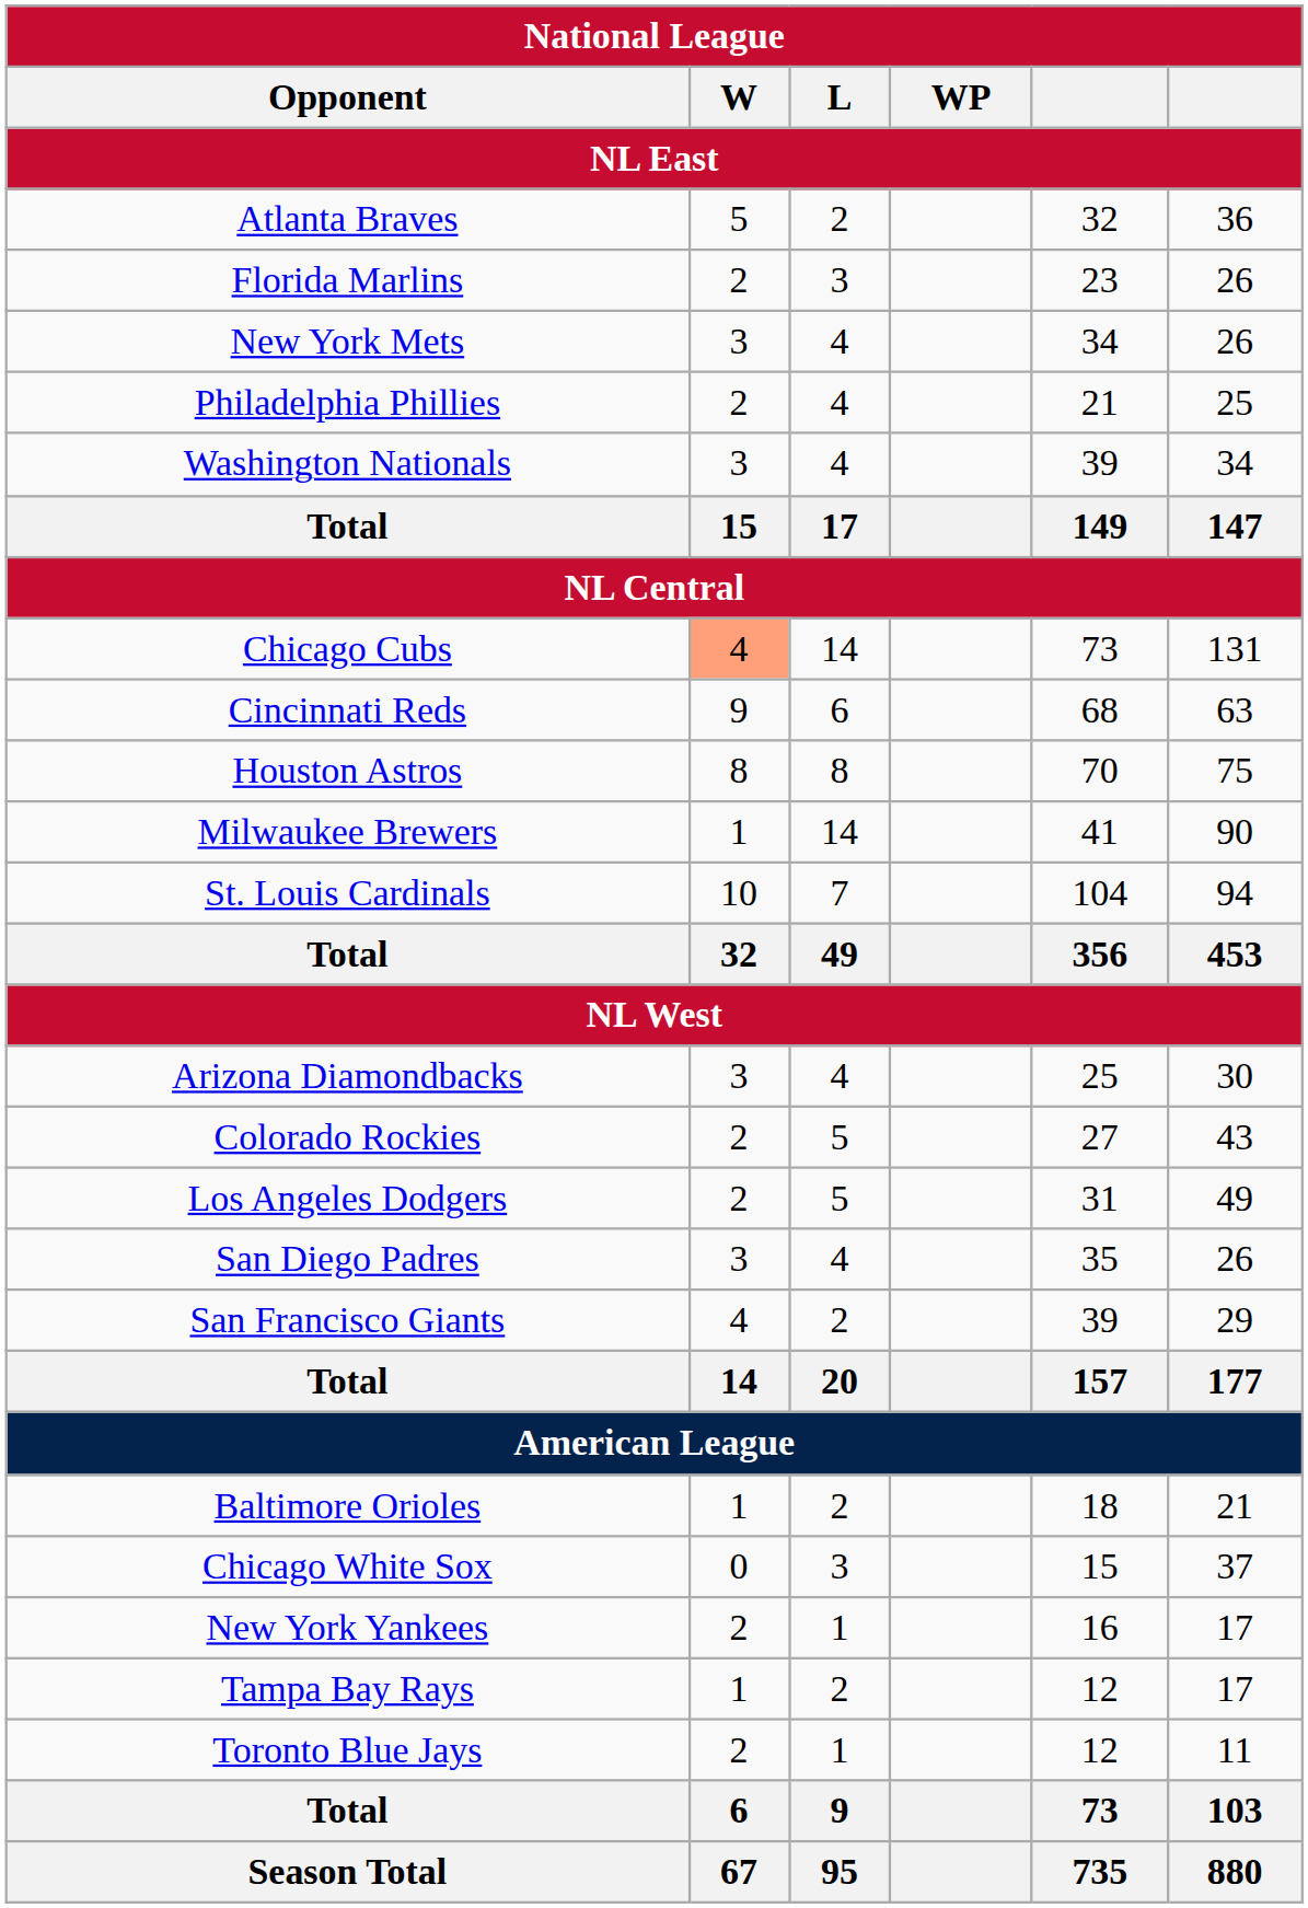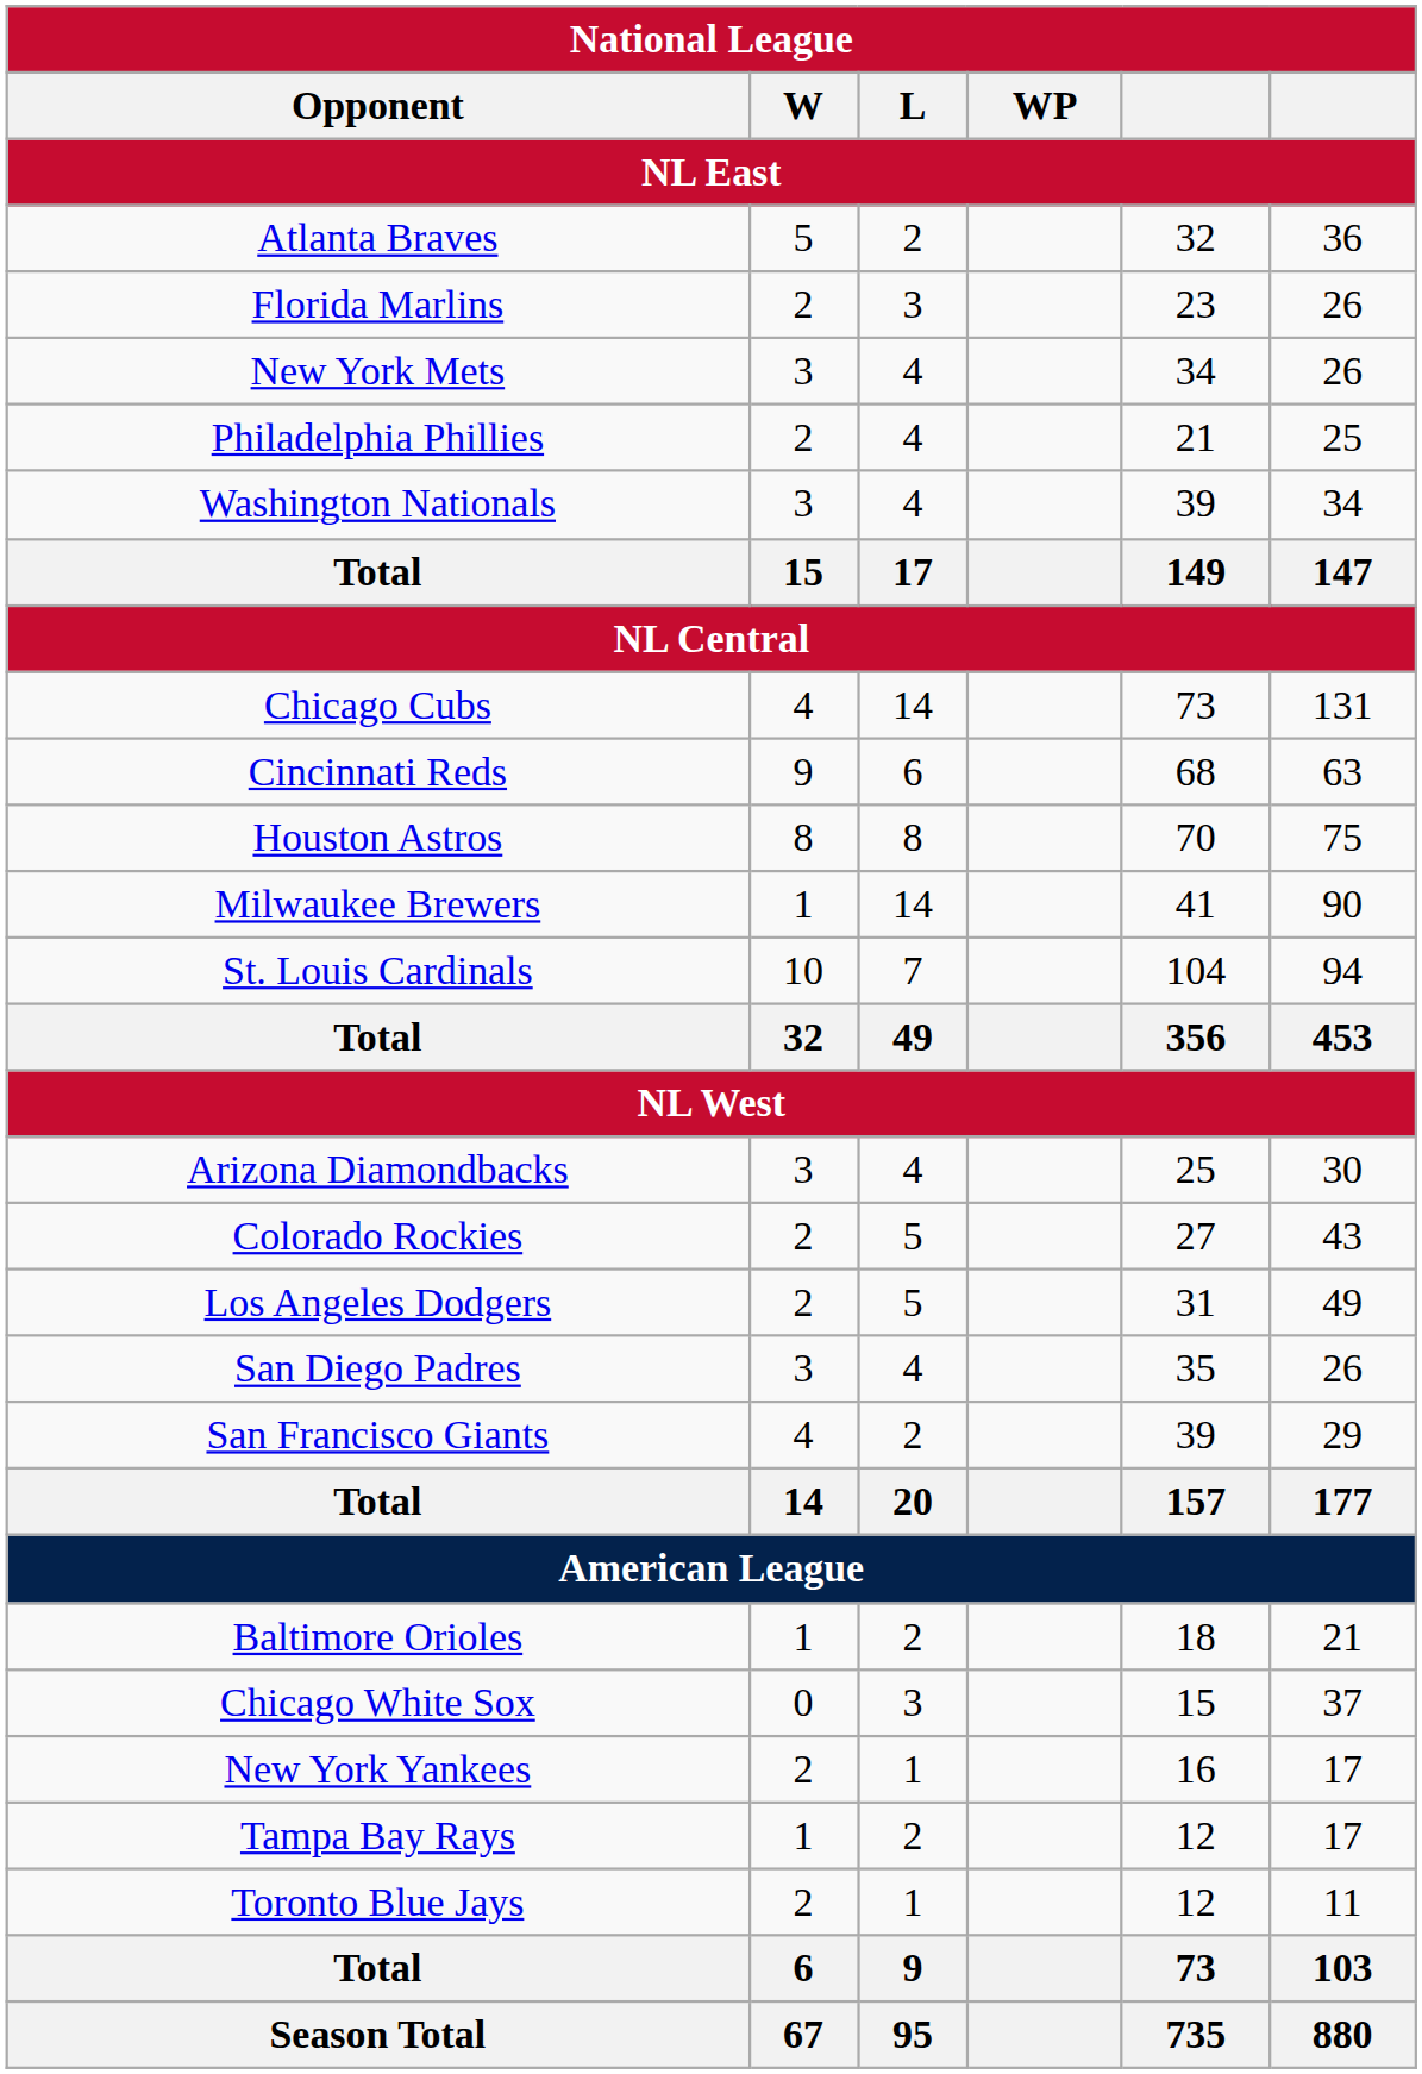Chicago Cubs | W: lightsalmon background -> no background
